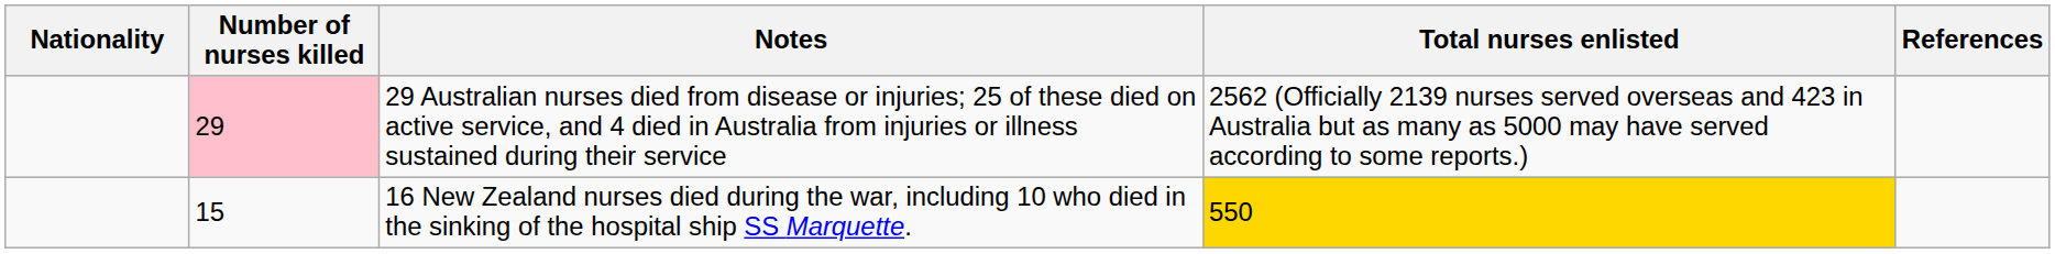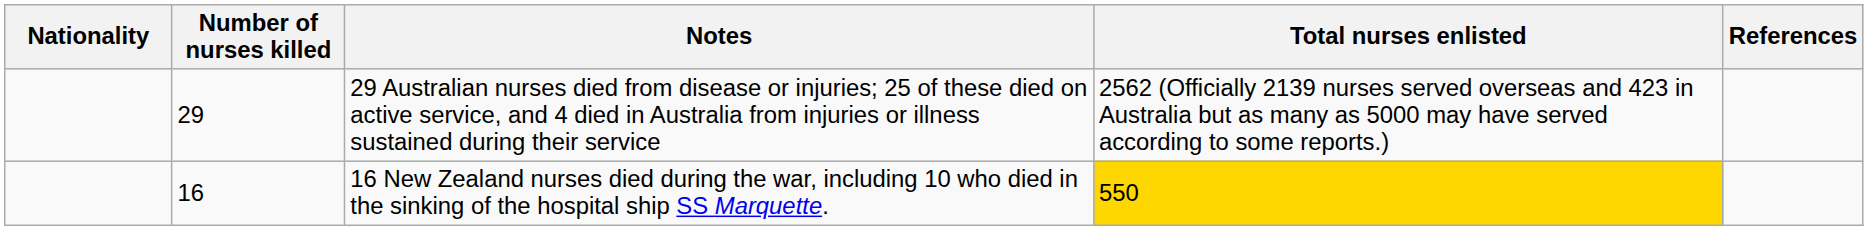row 2 | Number of nurses killed: pink background -> no background
row 3 | Number of nurses killed: 15 -> 16
